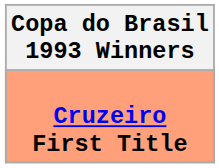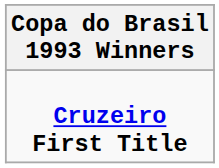row 2 | column 1: lightsalmon background -> no background
